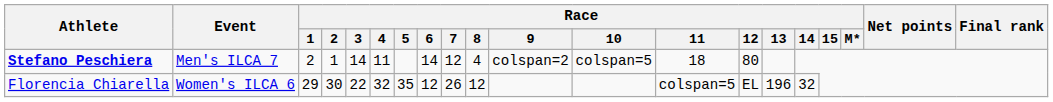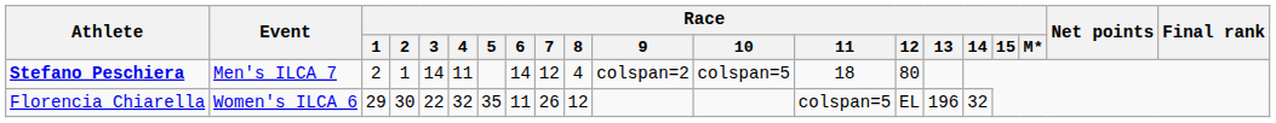Florencia Chiarella | Race / 6: 12 -> 11
